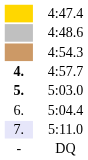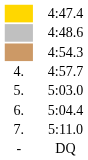4:57.7 | column 1: bold -> normal
5:03.0 | column 1: bold -> normal
5:11.0 | column 1: lavender background -> no background
